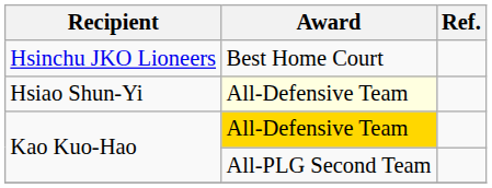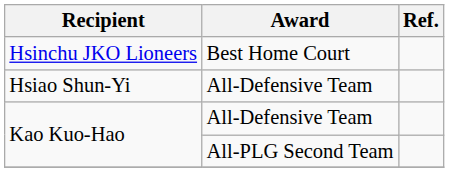Hsiao Shun-Yi | Award: lightyellow background -> no background
Kao Kuo-Hao / All-Defensive Team | Award: gold background -> no background
